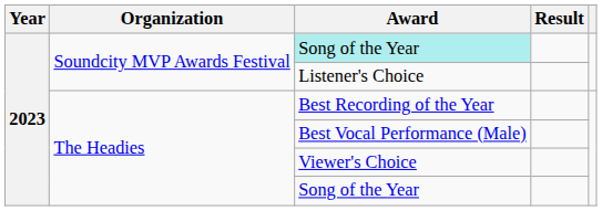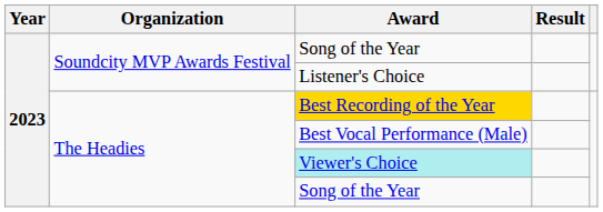Soundcity MVP Awards Festival / Song of the Year | Award: paleturquoise background -> no background
Best Recording of the Year | Award: no background -> gold background
Viewer's Choice | Award: no background -> paleturquoise background
